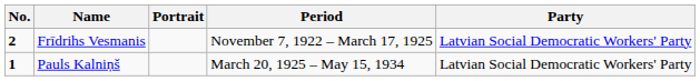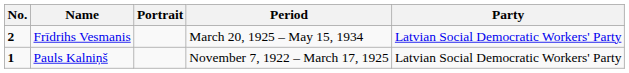Frīdrihs Vesmanis | Period: November 7, 1922 – March 17, 1925 -> March 20, 1925 – May 15, 1934
Pauls Kalniņš | Period: March 20, 1925 – May 15, 1934 -> November 7, 1922 – March 17, 1925
